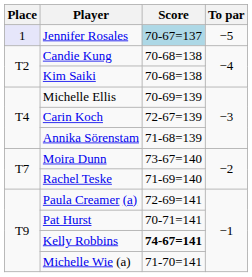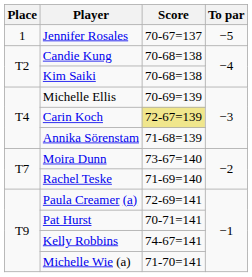Jennifer Rosales | Place: lavender background -> no background
Jennifer Rosales | Score: lightblue background -> no background
Carin Koch | Score: no background -> khaki background
Kelly Robbins | Score: bold -> normal
